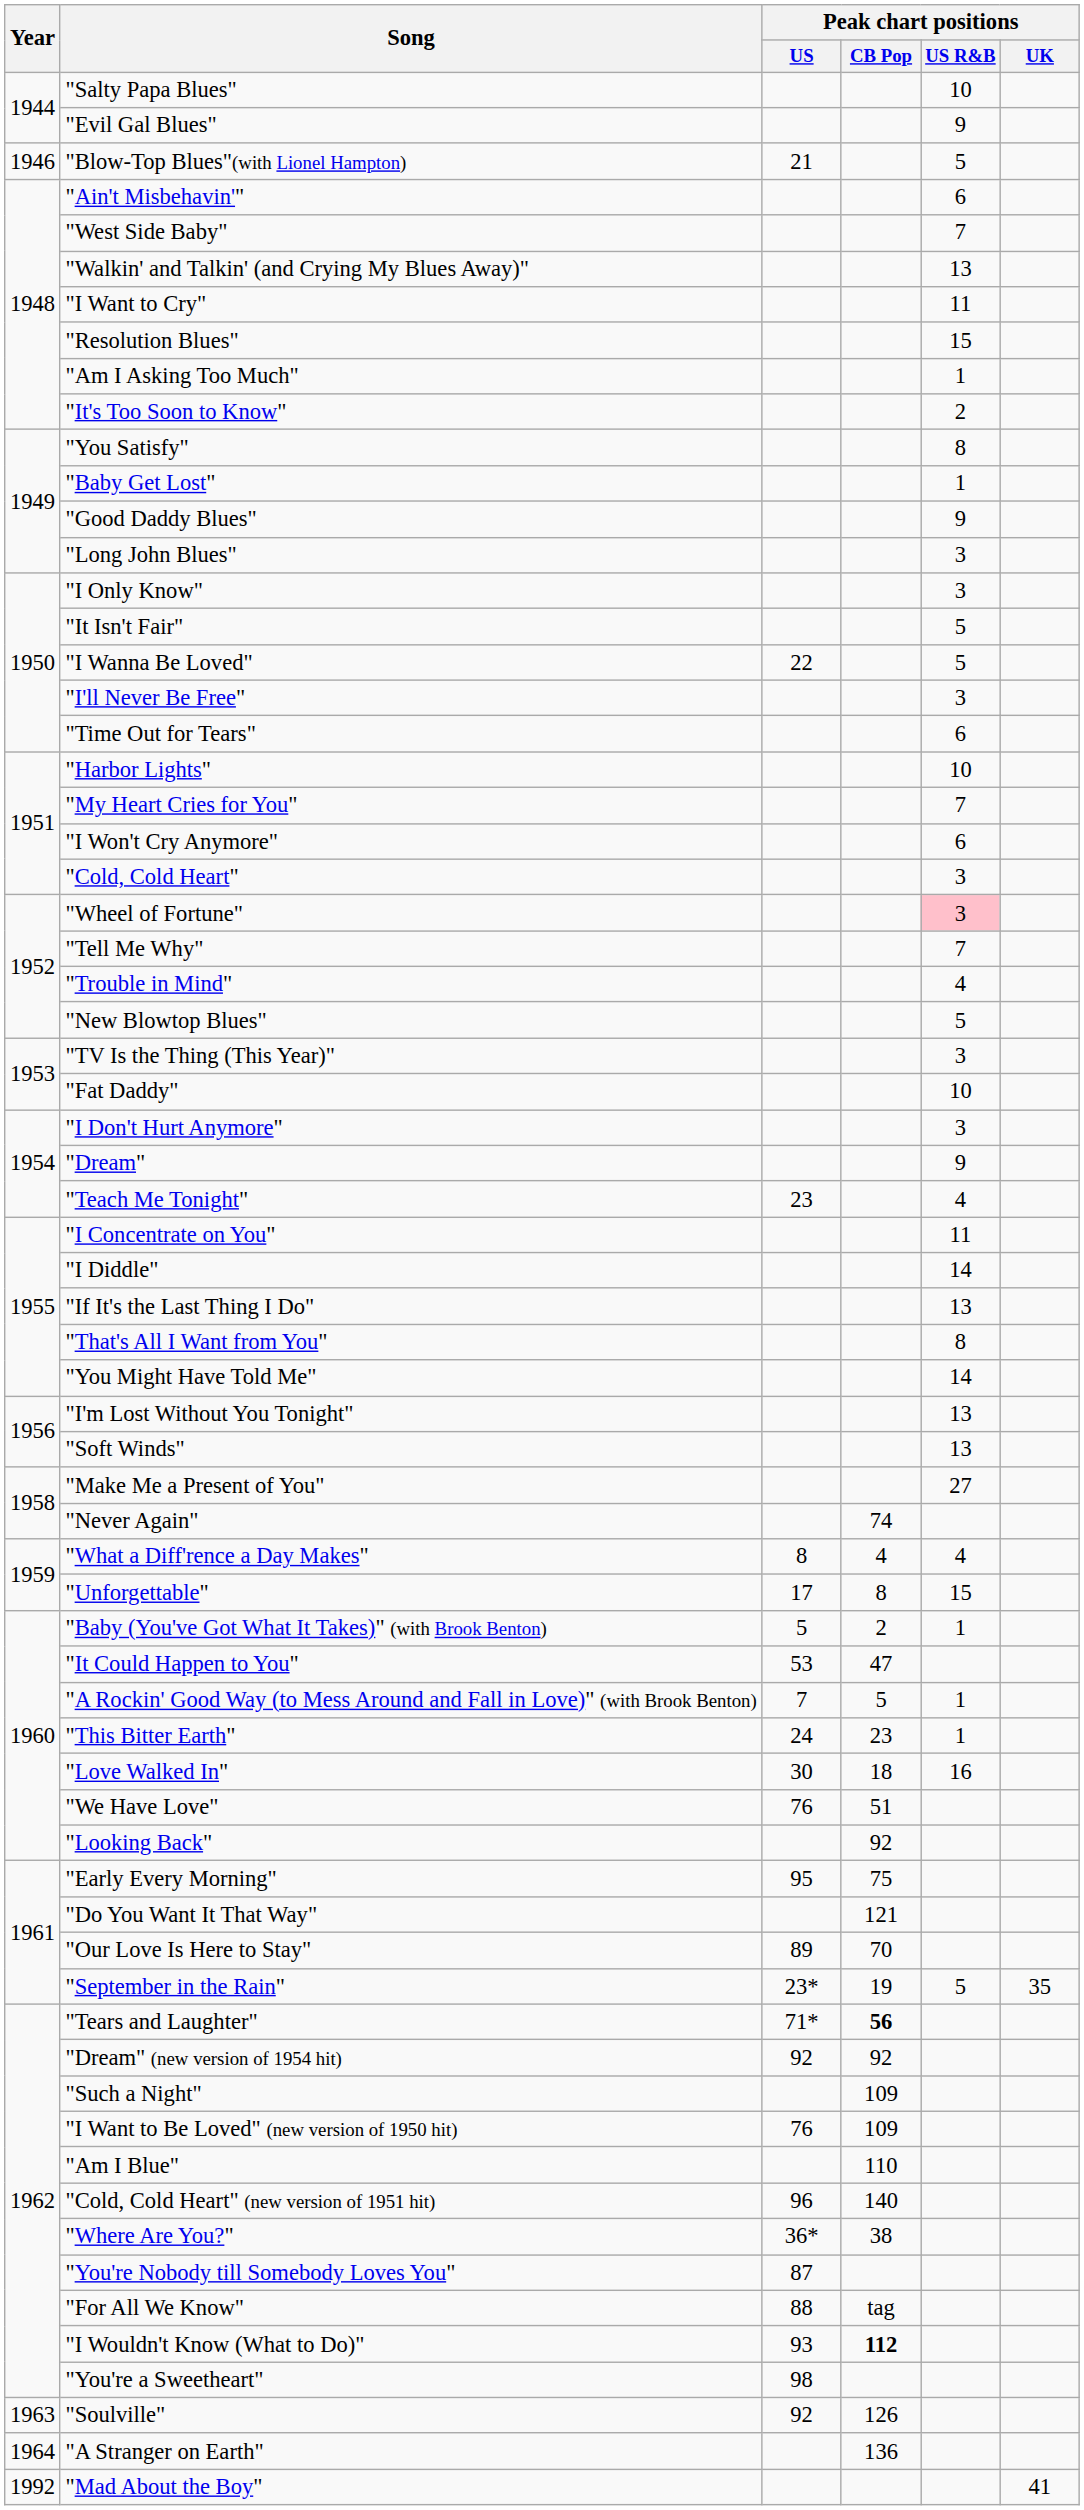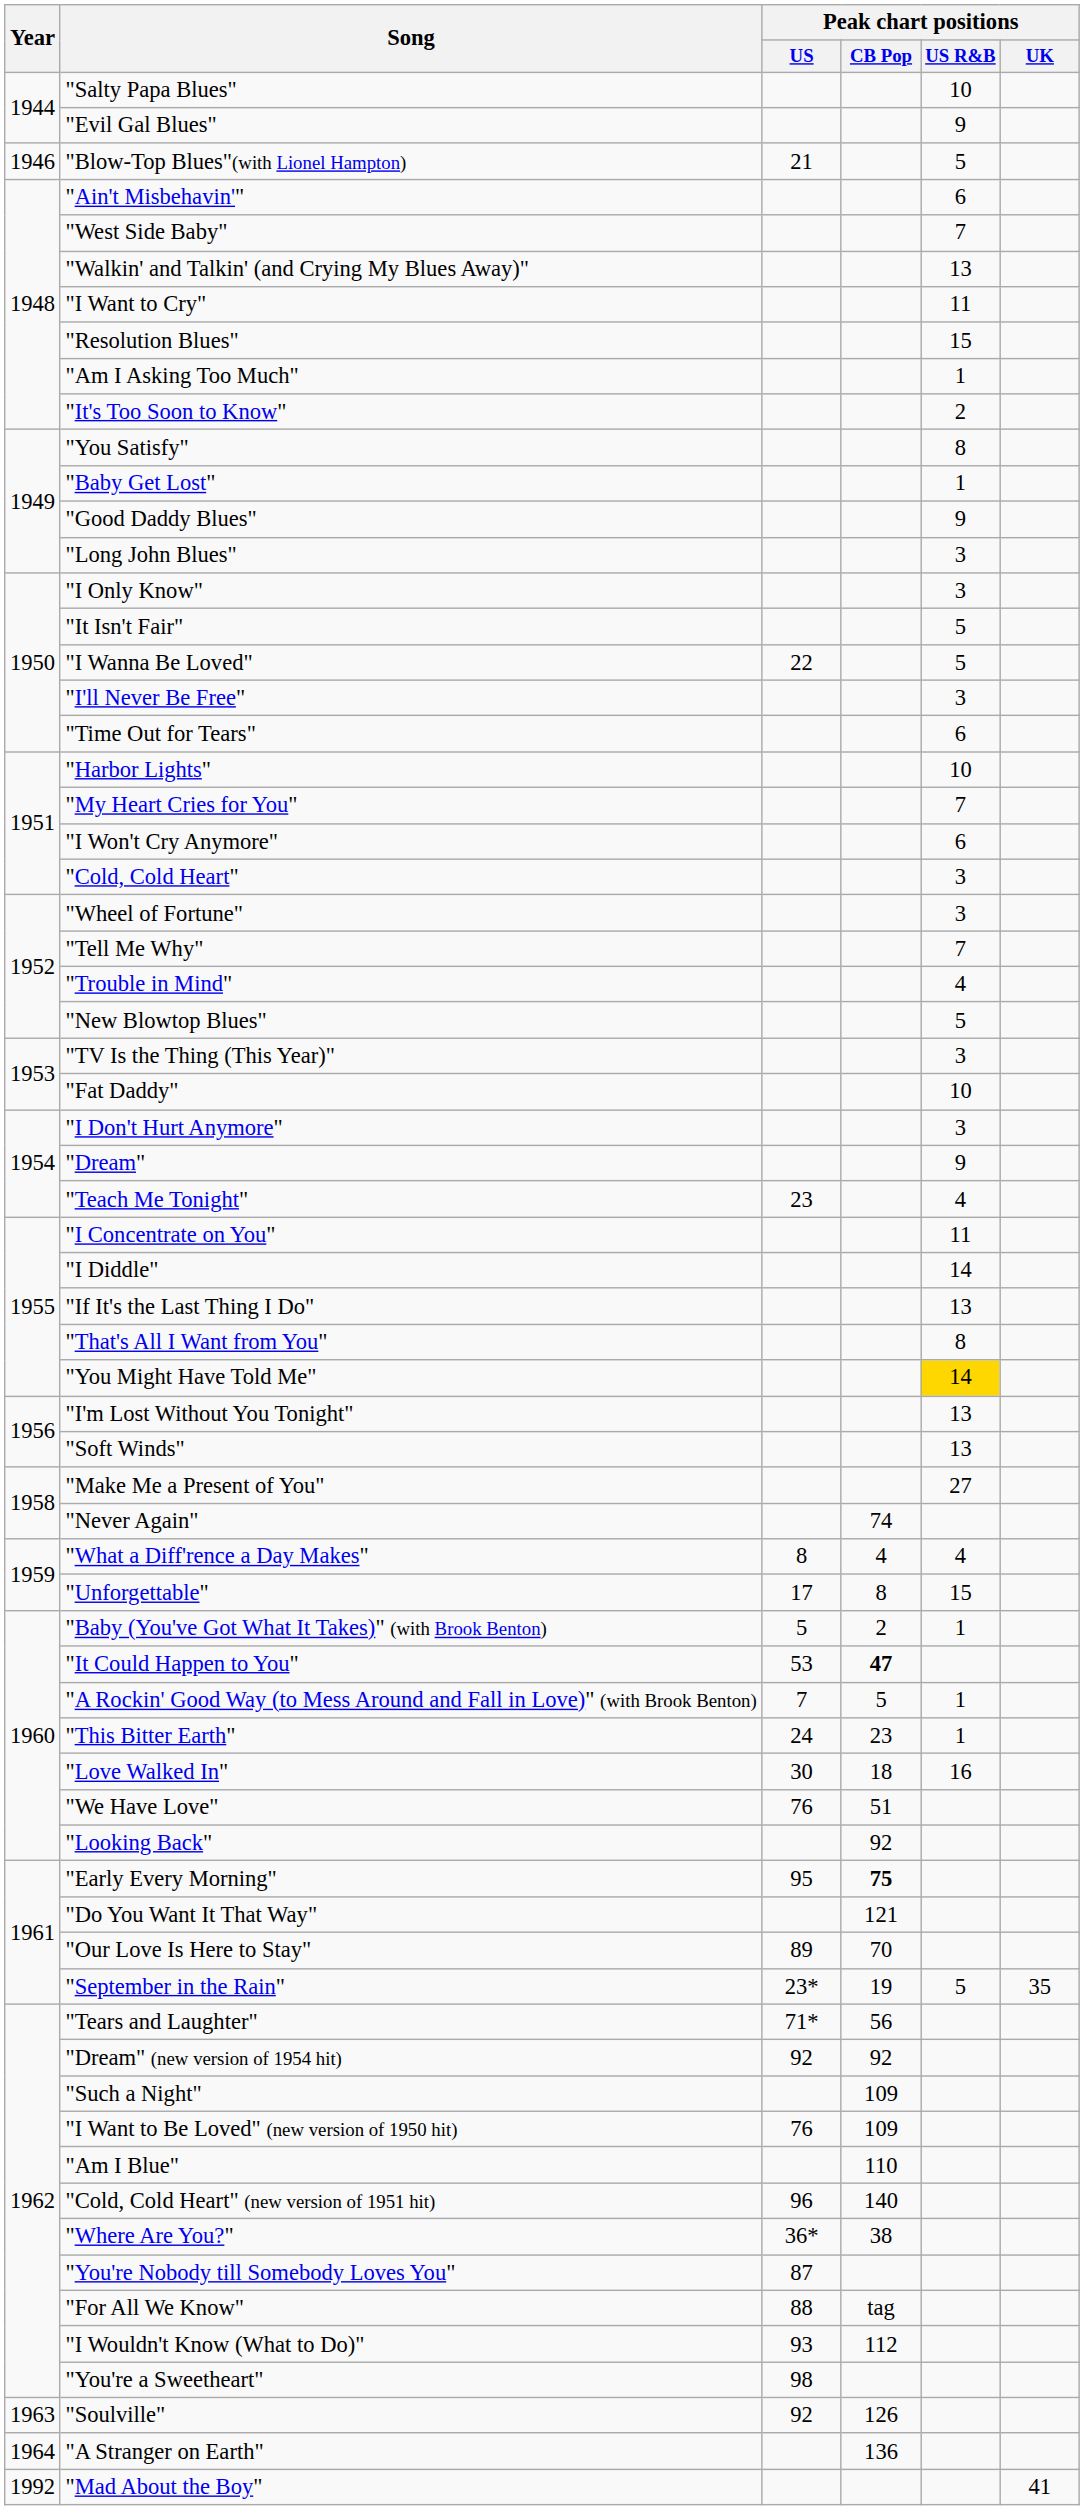"Wheel of Fortune" | Peak chart positions / US R&B: pink background -> no background
"You Might Have Told Me" | Peak chart positions / US R&B: no background -> gold background
"It Could Happen to You" | Peak chart positions / CB Pop: normal -> bold
"Early Every Morning" | Peak chart positions / CB Pop: normal -> bold
"Tears and Laughter" | Peak chart positions / CB Pop: bold -> normal
"I Wouldn't Know (What to Do)" | Peak chart positions / CB Pop: bold -> normal
